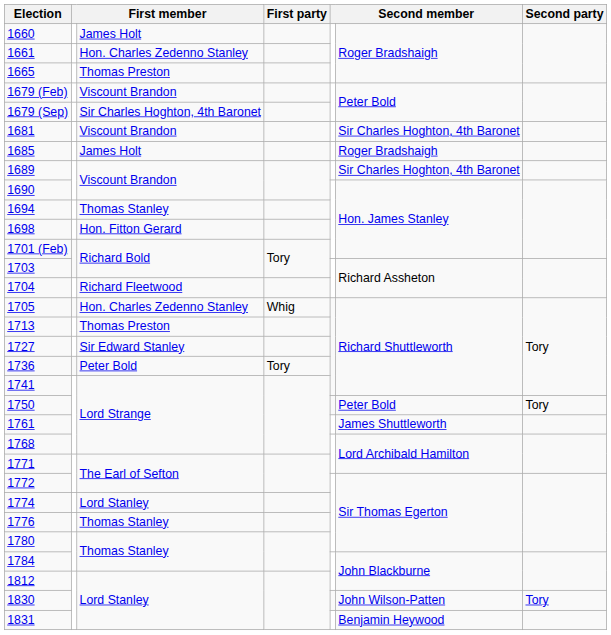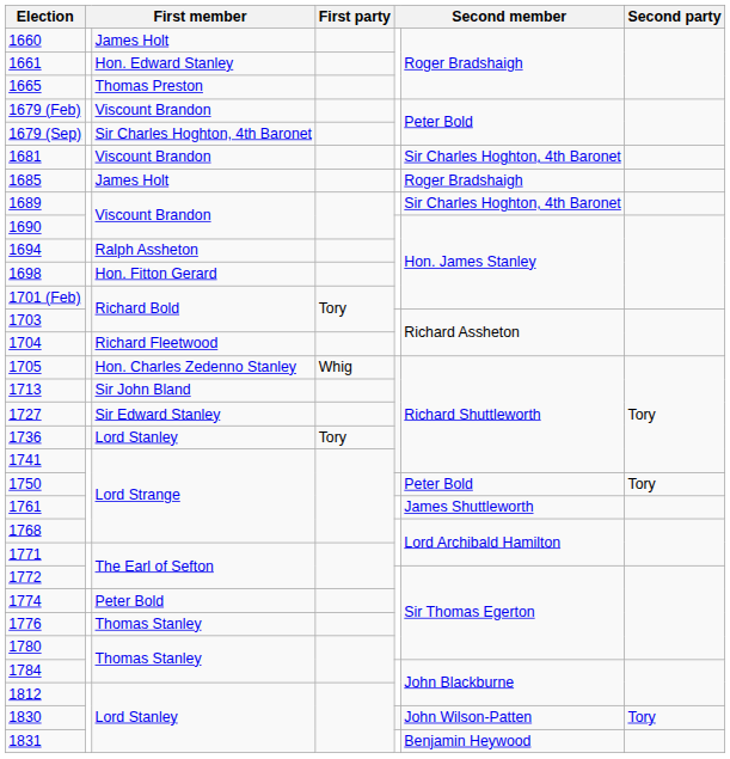1661 | column 3: Hon. Charles Zedenno Stanley -> Hon. Edward Stanley
1694 | column 3: Thomas Stanley -> Ralph Assheton
1713 | column 3: Thomas Preston -> Sir John Bland
1736 | column 3: Peter Bold -> Lord Stanley
1774 | column 3: Lord Stanley -> Peter Bold
